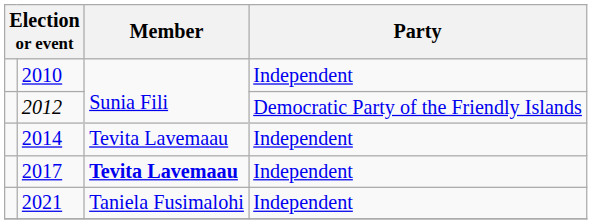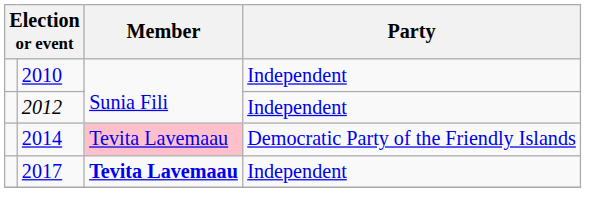2012 | Party: Democratic Party of the Friendly Islands -> Independent
2014 | Member: no background -> pink background
2014 | Party: Independent -> Democratic Party of the Friendly Islands
- row: 2021 | Taniela Fusimalohi | Independent
